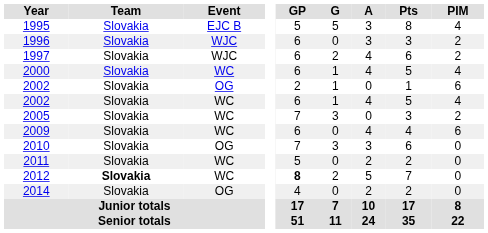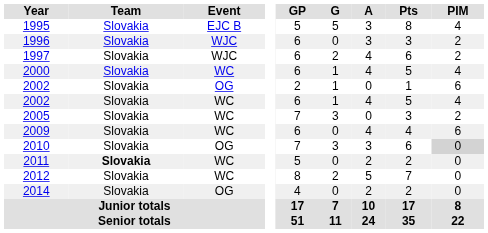2010 | PIM: no background -> lightgrey background
2011 | Team: normal -> bold
2012 | Team: bold -> normal
2012 | GP: bold -> normal
